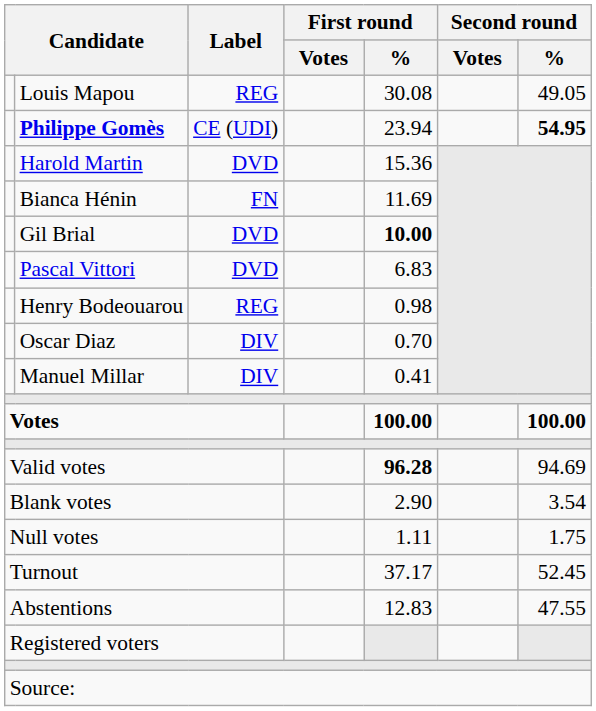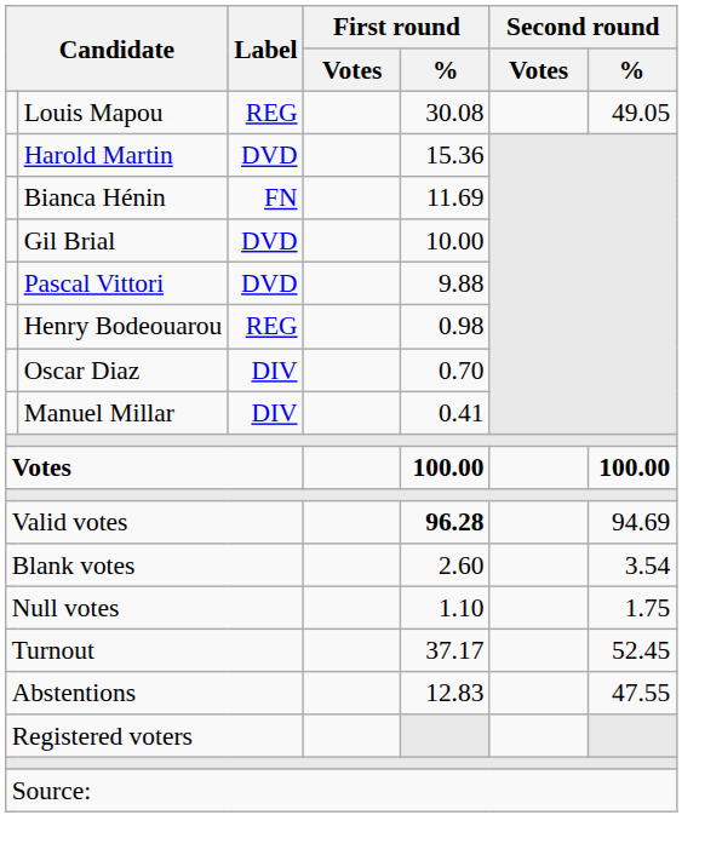- row: Philippe Gomès | CE (UDI) | 23.94 | 54.95
Gil Brial | First round / %: bold -> normal
Pascal Vittori | First round / %: 6.83 -> 9.88
Blank votes | First round / %: 2.90 -> 2.60
Null votes | First round / %: 1.11 -> 1.10
